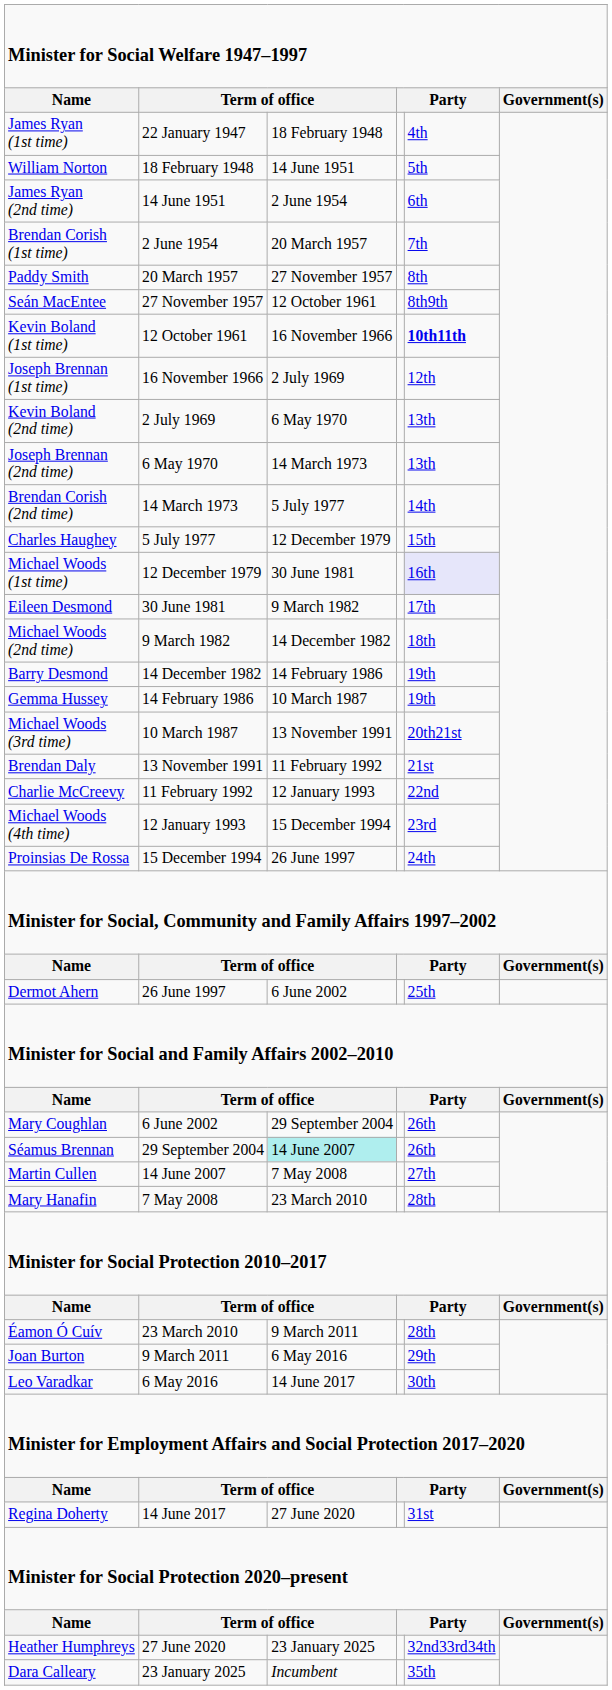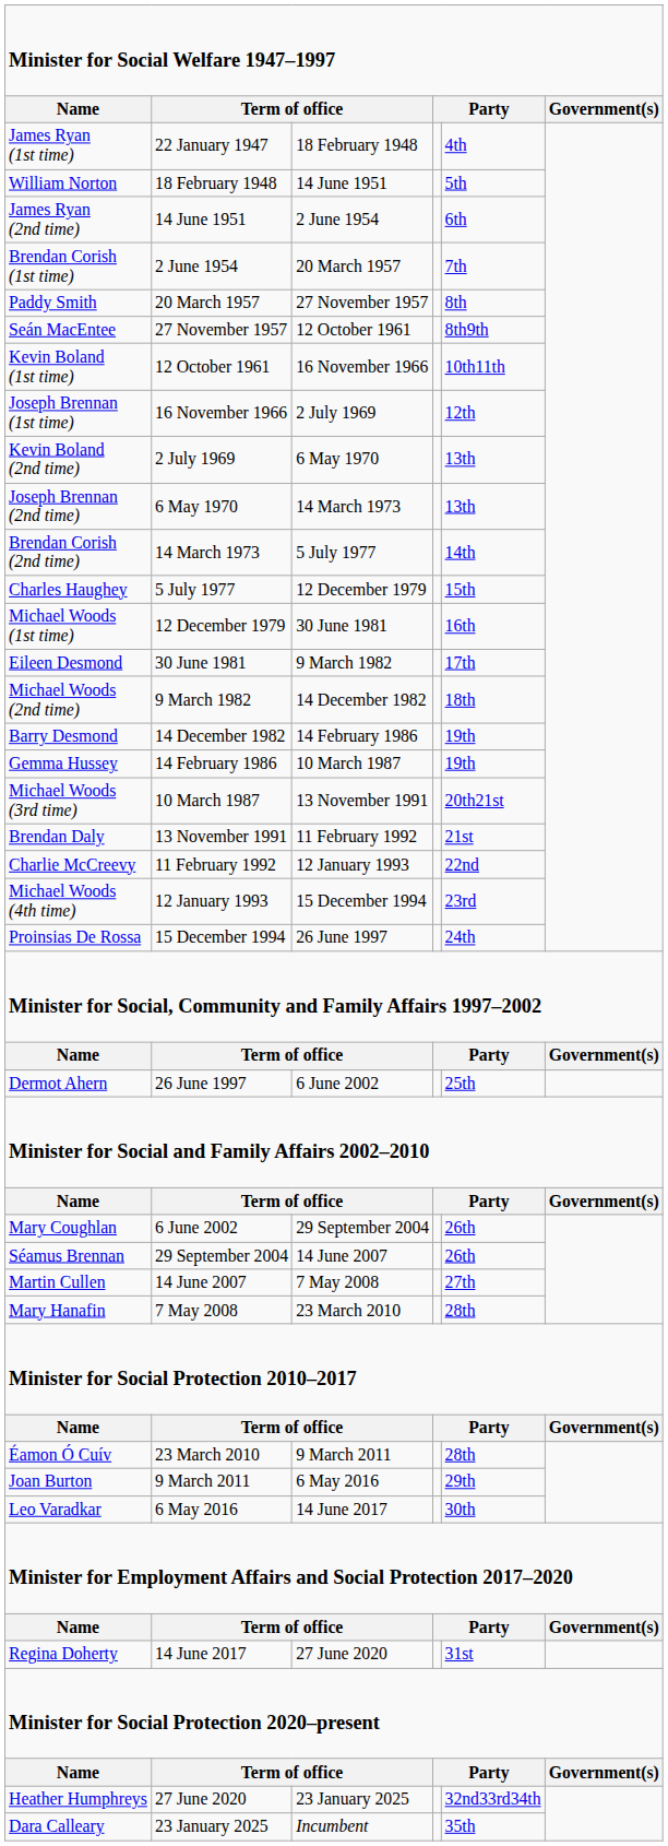Kevin Boland (1st time) | column 5: bold -> normal
Michael Woods (1st time) | column 5: lavender background -> no background
Séamus Brennan | column 3: paleturquoise background -> no background
